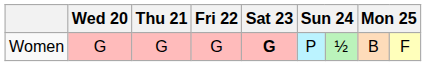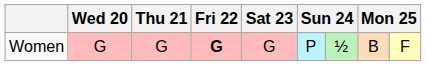Women | Fri 22: normal -> bold
Women | Sat 23: bold -> normal
